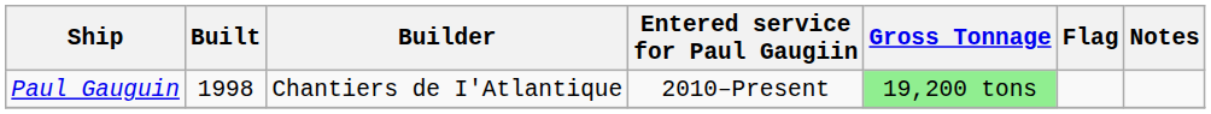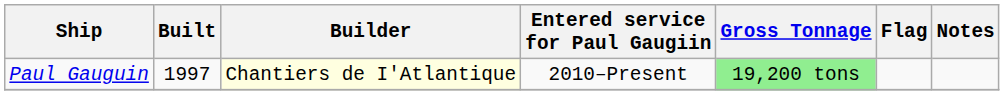Paul Gauguin | Built: 1998 -> 1997
Paul Gauguin | Builder: no background -> lightyellow background
